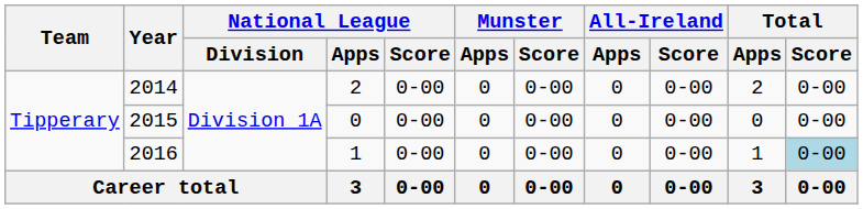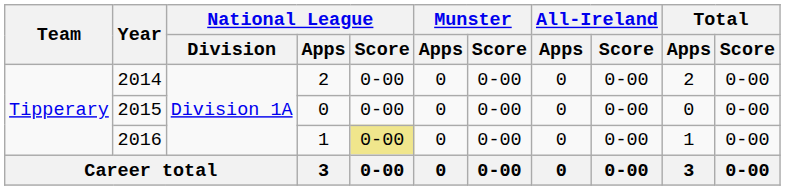2016 | National League / Score: no background -> khaki background
2016 | Total / Score: lightblue background -> no background
